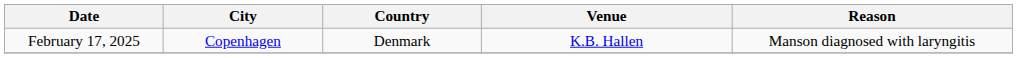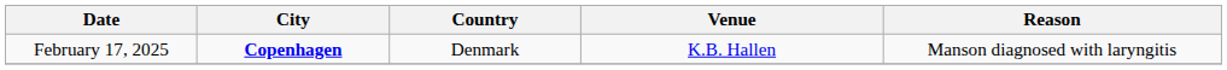February 17, 2025 | City: normal -> bold
